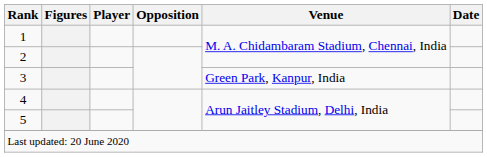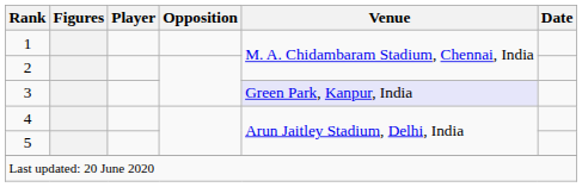3 | Venue: no background -> lavender background
